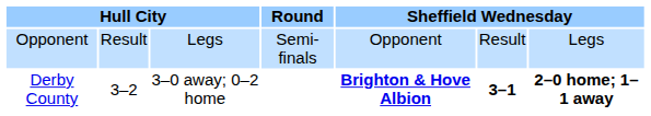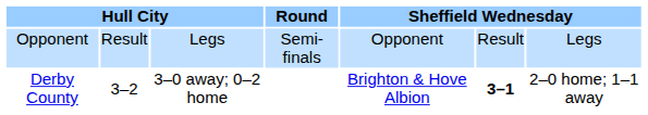Derby County | column 5: bold -> normal
Derby County | column 7: bold -> normal
